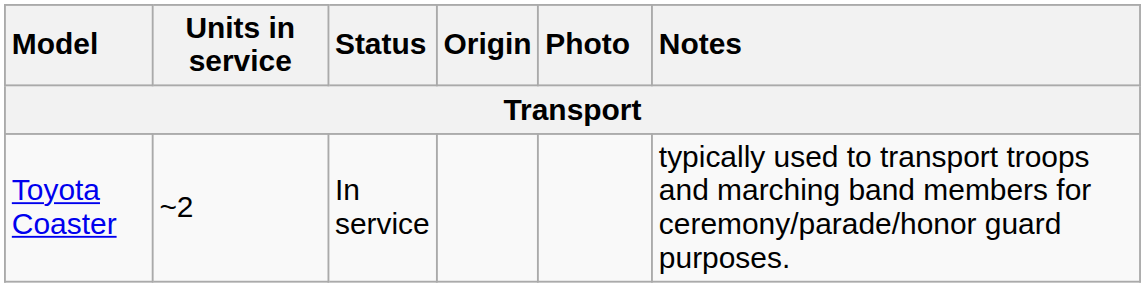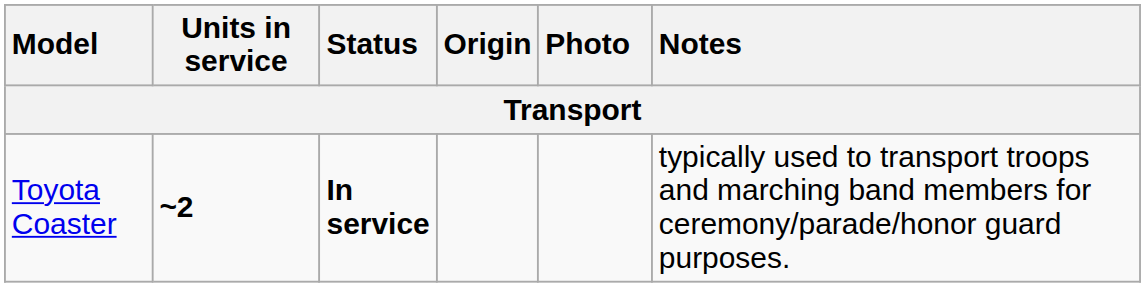Toyota Coaster | Units in service: normal -> bold
Toyota Coaster | Status: normal -> bold
